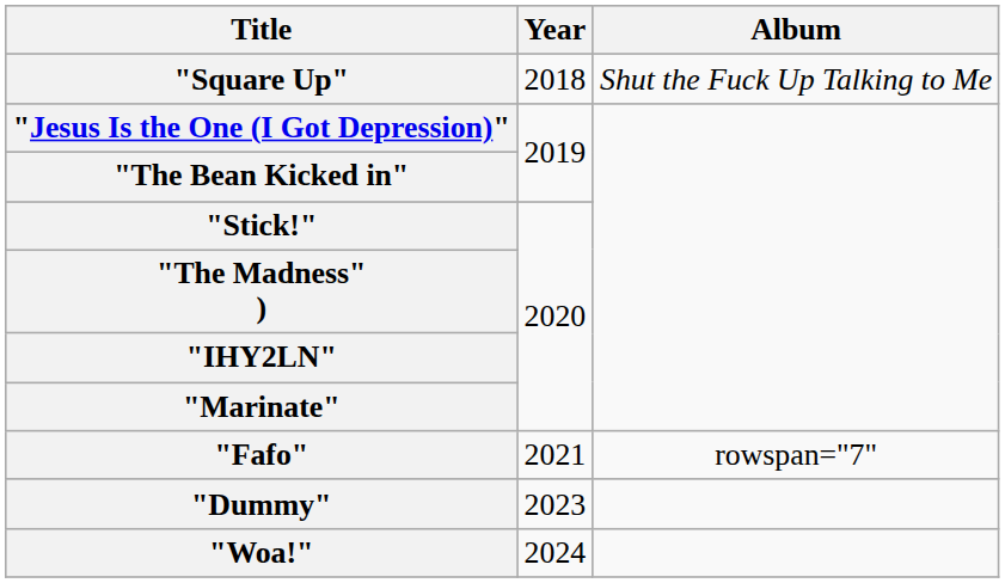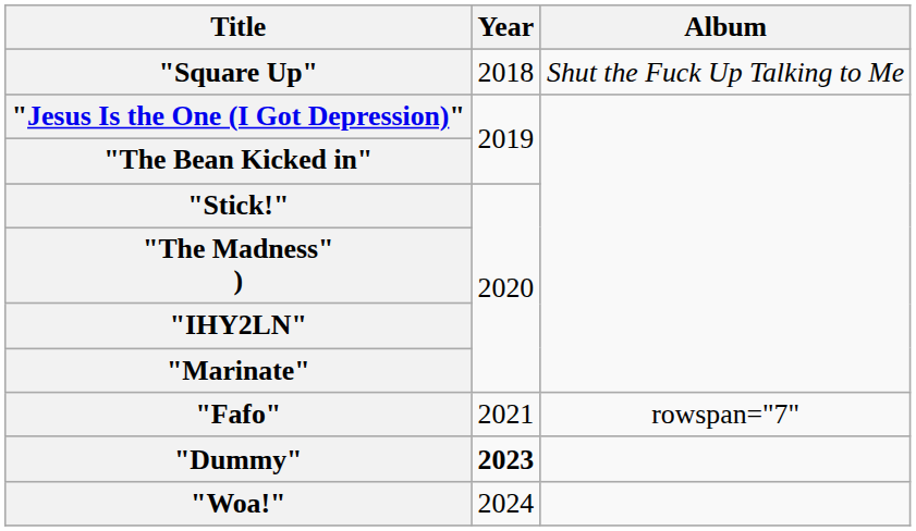"Dummy" | Year: normal -> bold
